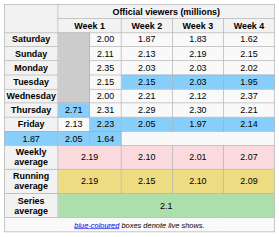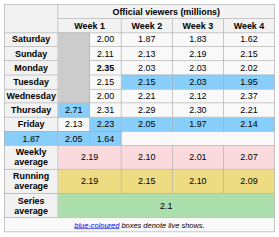Monday | column 3: normal -> bold
